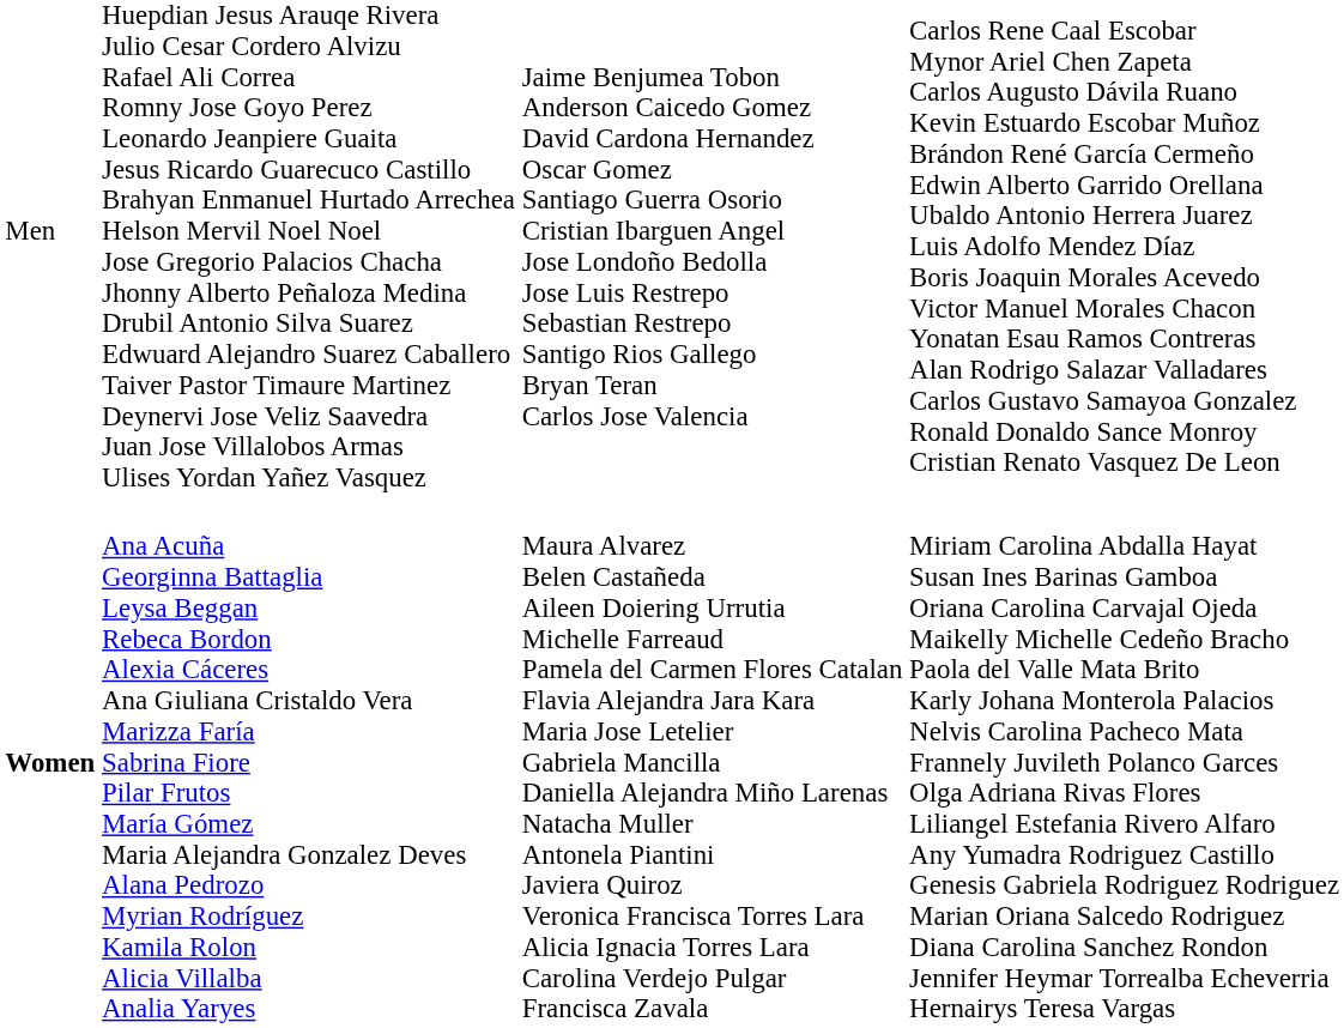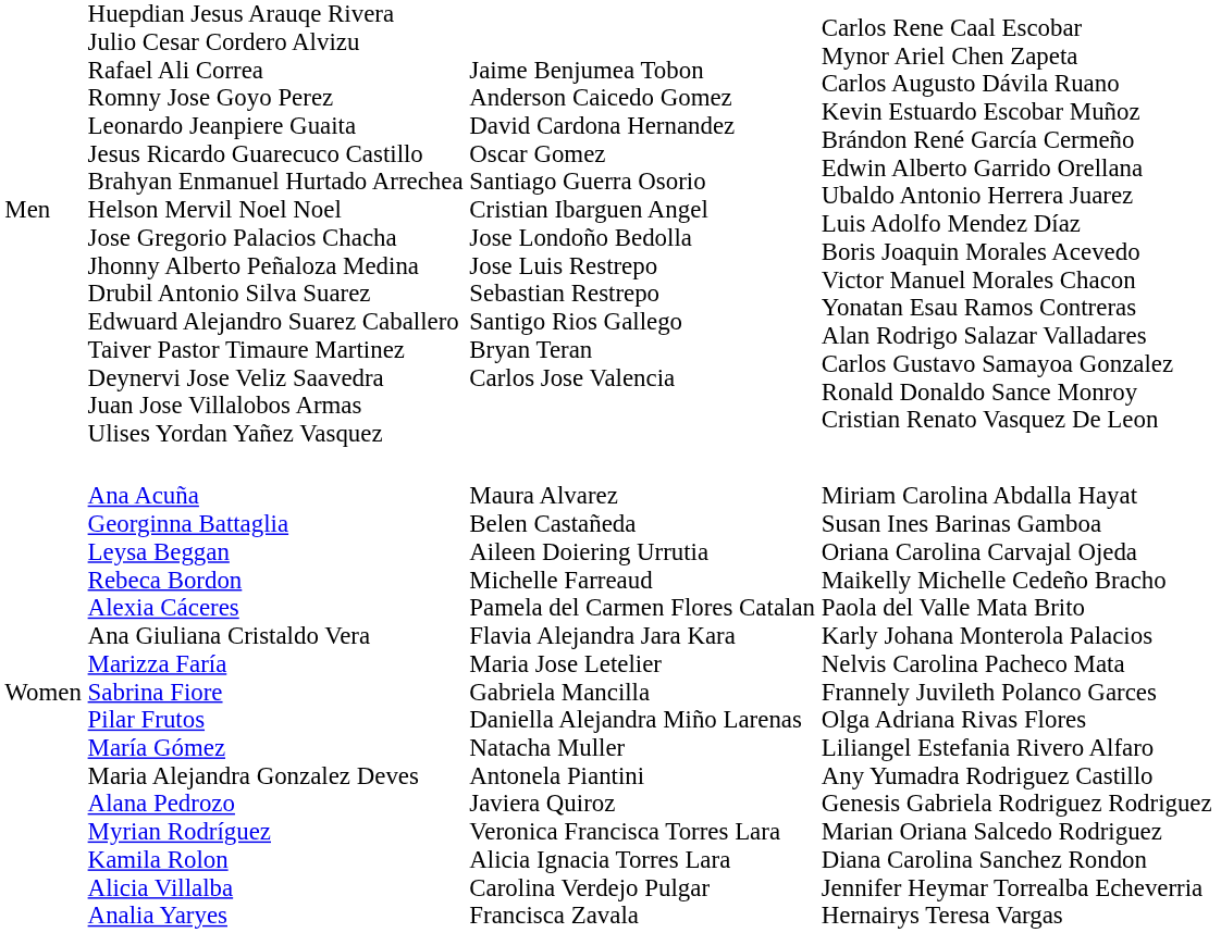Women | column 1: bold -> normal
